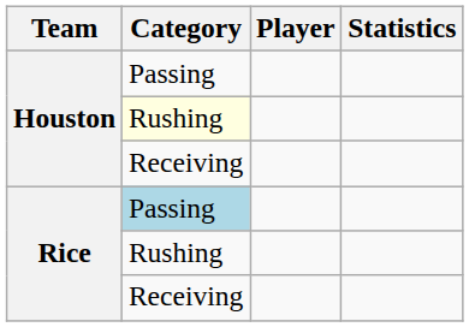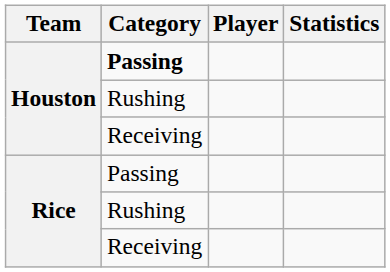Houston / Passing | Category: normal -> bold
Houston / Rushing | Category: lightyellow background -> no background
Rice / Passing | Category: lightblue background -> no background
